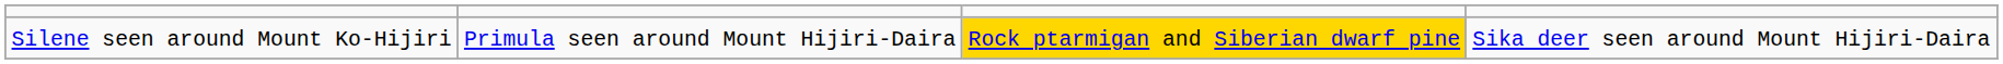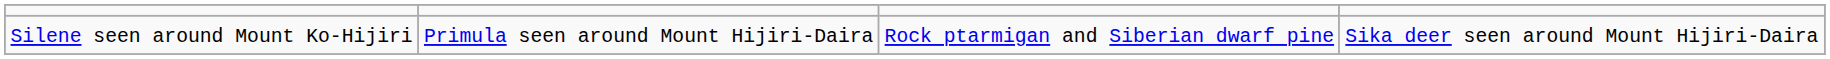Silene seen around Mount Ko-Hijiri | column 3: gold background -> no background
